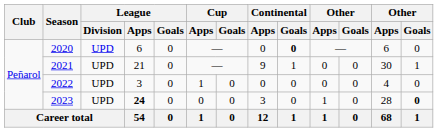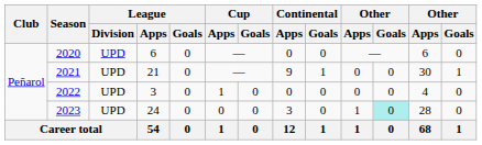2020 | Continental / Goals: bold -> normal
2023 | League / Apps: bold -> normal
2023 | column 11: no background -> paleturquoise background
2023 | column 13: bold -> normal
